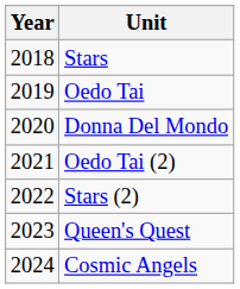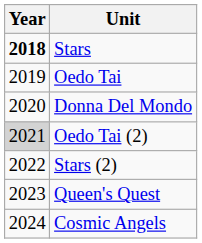Stars | Year: normal -> bold
Oedo Tai (2) | Year: no background -> lightgrey background
